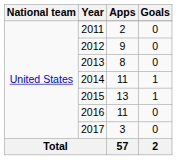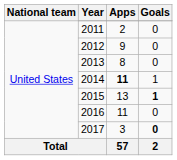2014 | Apps: normal -> bold
2015 | Goals: normal -> bold
2017 | Goals: normal -> bold
